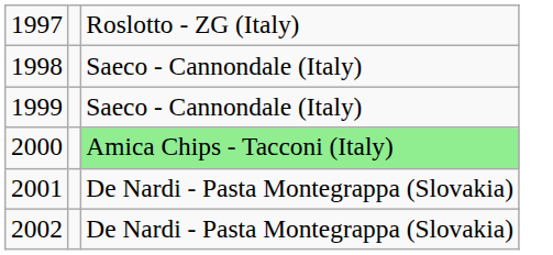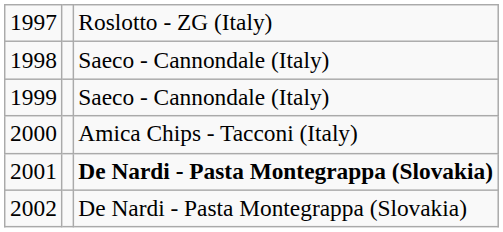2000 | column 3: lightgreen background -> no background
2001 | column 3: normal -> bold
